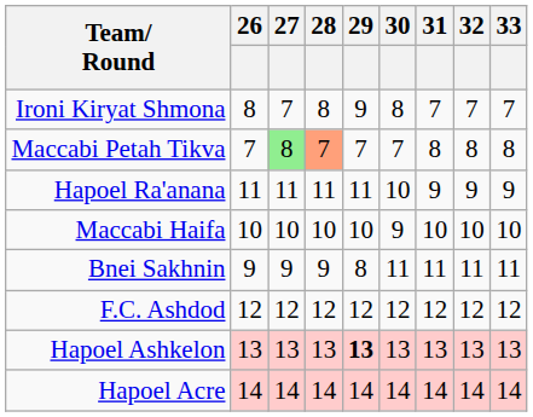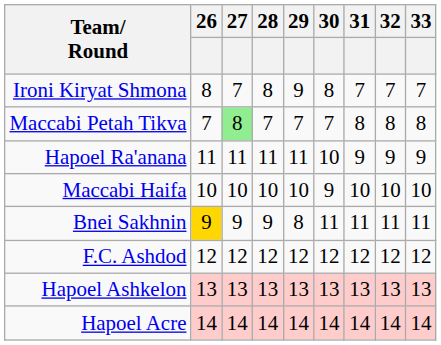Maccabi Petah Tikva | 28: lightsalmon background -> no background
Bnei Sakhnin | 26: no background -> gold background
Hapoel Ashkelon | 29: bold -> normal
